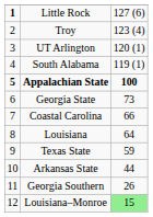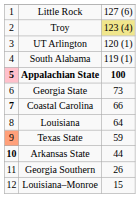Little Rock | column 1: bold -> normal
Troy | column 3: no background -> khaki background
Appalachian State | column 1: no background -> pink background
Coastal Carolina | column 1: normal -> bold
Texas State | column 1: no background -> lightsalmon background
Arkansas State | column 1: normal -> bold
Louisiana–Monroe | column 3: lightgreen background -> no background
